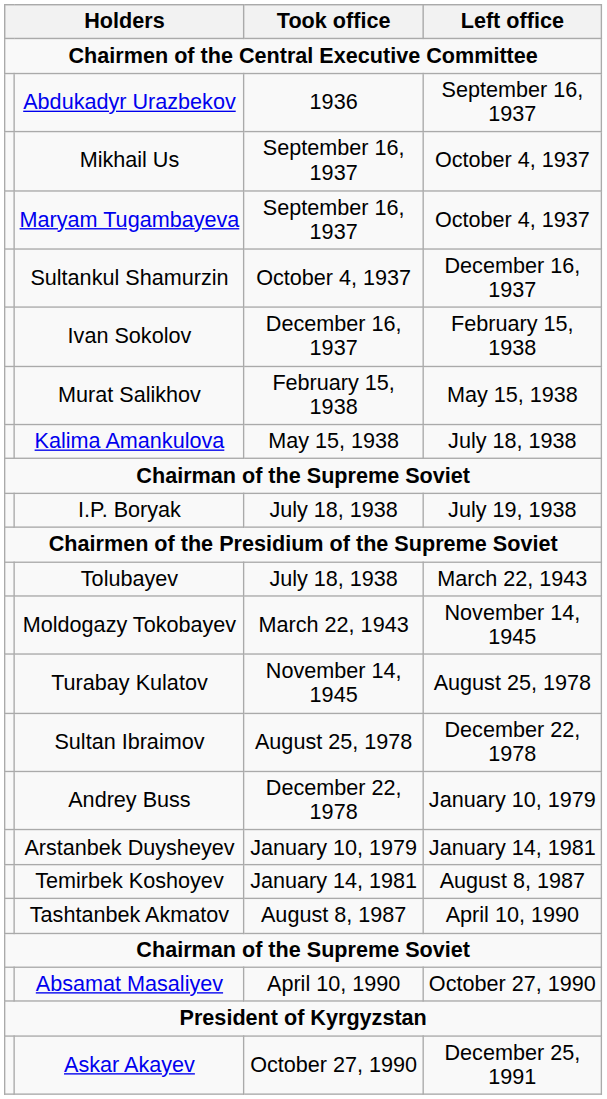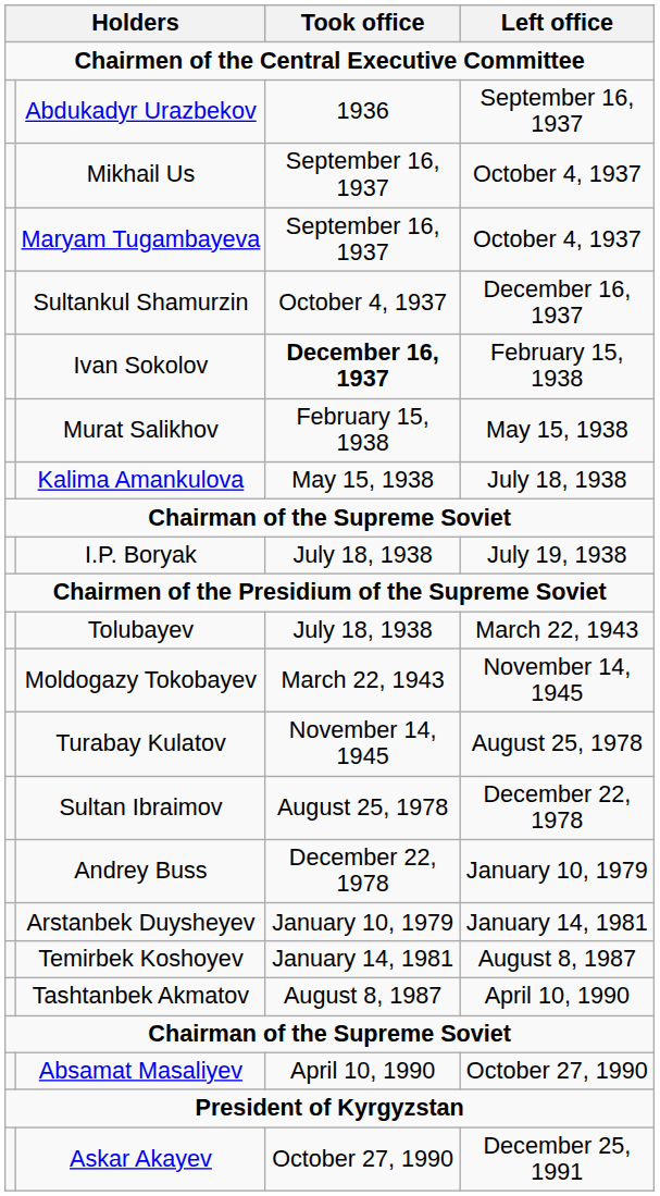Ivan Sokolov | Took office: normal -> bold
